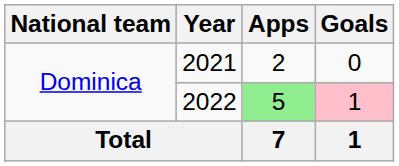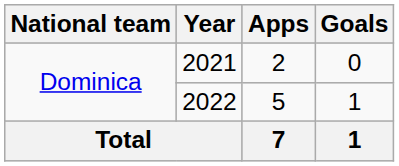2022 | Apps: lightgreen background -> no background
2022 | Goals: pink background -> no background
